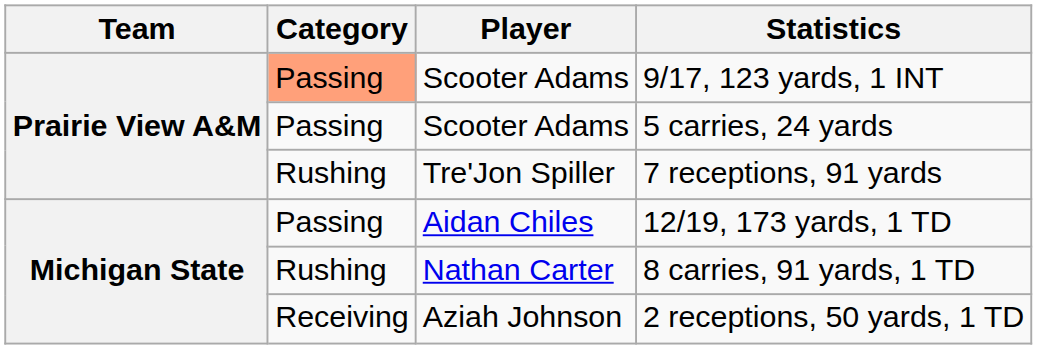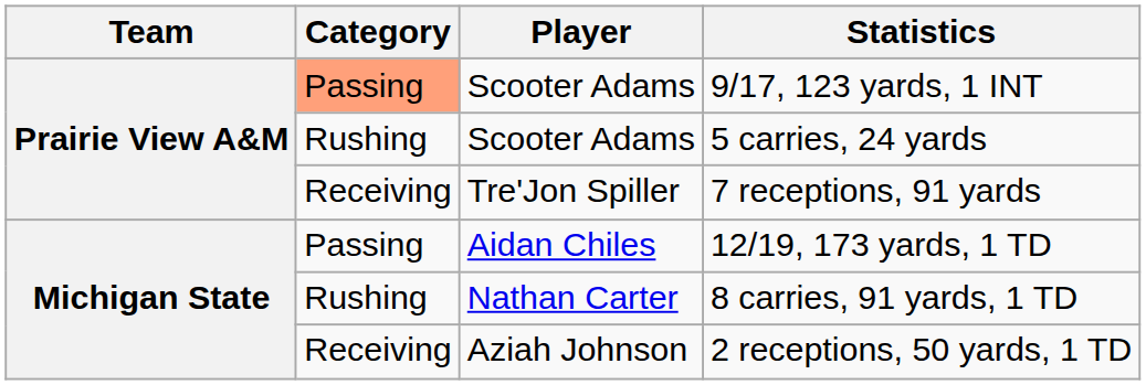5 carries, 24 yards | Category: Passing -> Rushing
7 receptions, 91 yards | Category: Rushing -> Receiving
